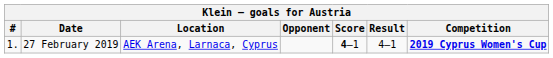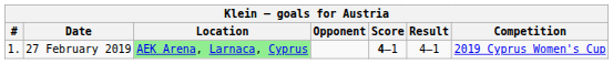27 February 2019 | Location: no background -> lightgreen background
27 February 2019 | Competition: bold -> normal
